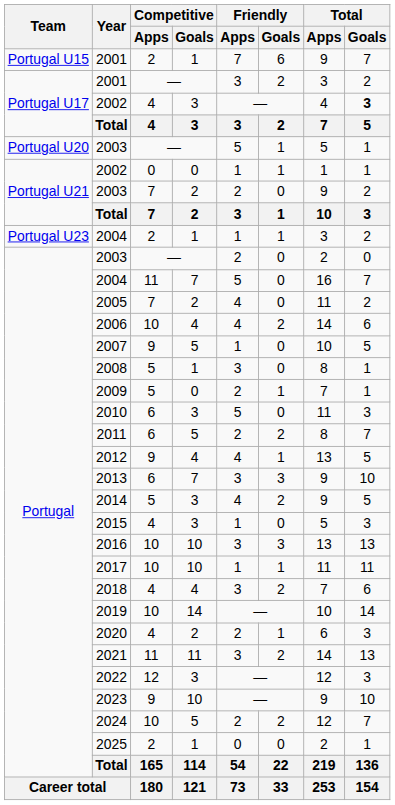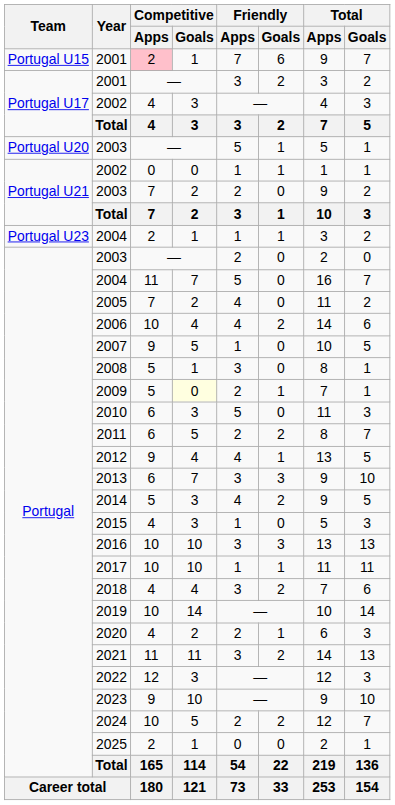Portugal U15 / 2001 | Competitive / Apps: no background -> pink background
Portugal U17 / 2002 | Total / Goals: bold -> normal
2009 | Competitive / Goals: no background -> lightyellow background
